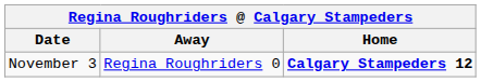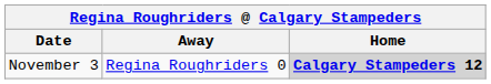November 3 | Home: no background -> lightgrey background
